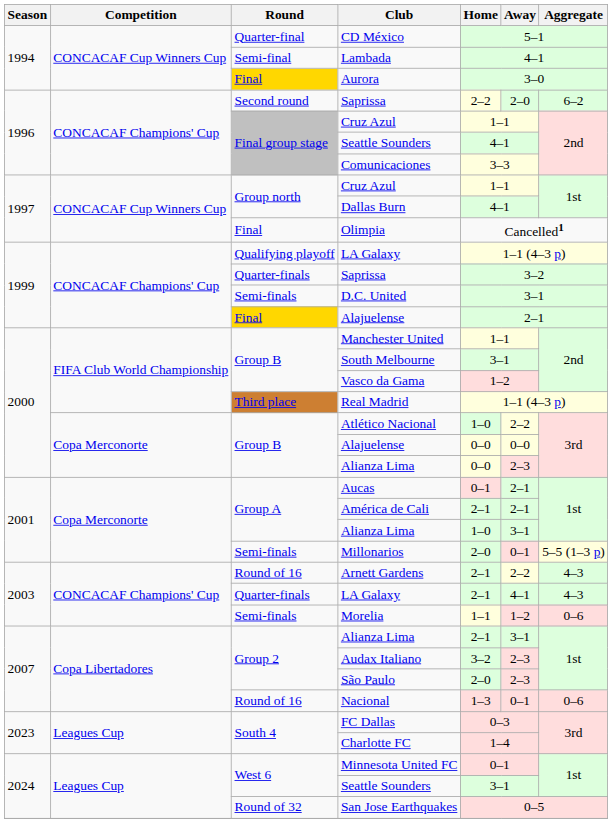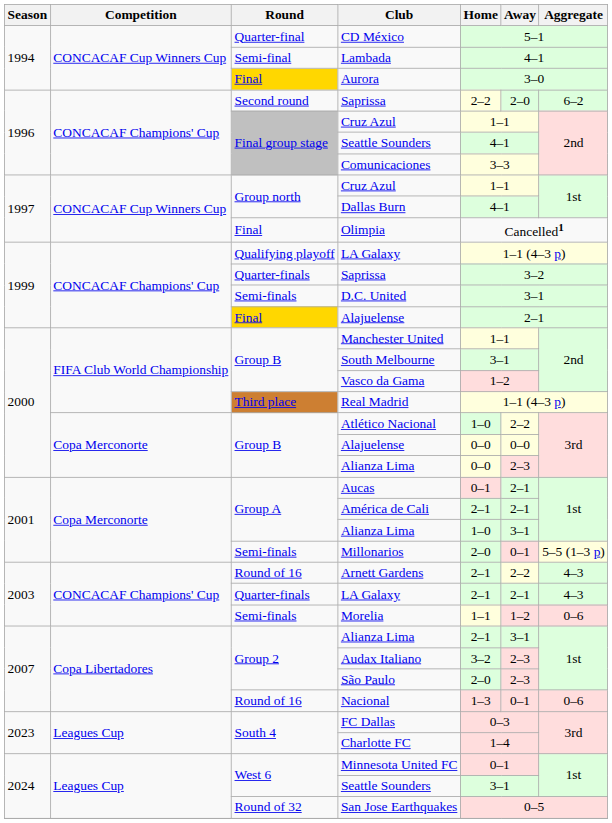Quarter-finals / LA Galaxy | Away: 4–1 -> 2–1
